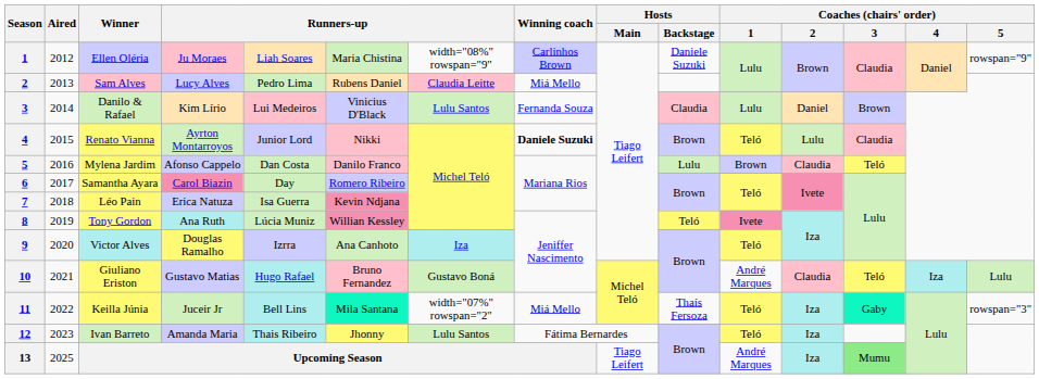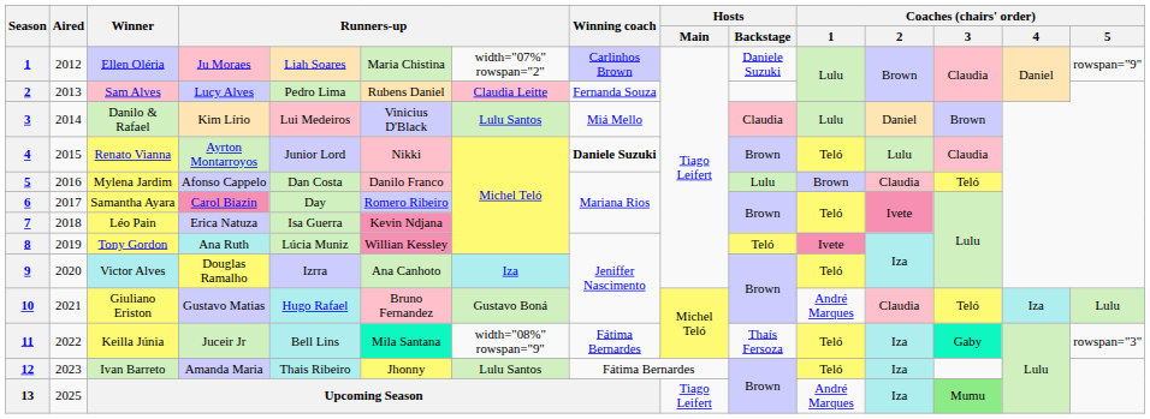Ellen Oléria | column 7: width="08%" rowspan="9" -> width="07%" rowspan="2"
Sam Alves | Winning coach: Miá Mello -> Fernanda Souza
Danilo & Rafael | Winning coach: Fernanda Souza -> Miá Mello
Keilla Júnia | column 7: width="07%" rowspan="2" -> width="08%" rowspan="9"
Keilla Júnia | Winning coach: Miá Mello -> Fátima Bernardes
